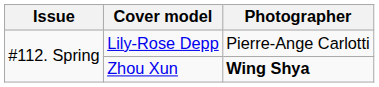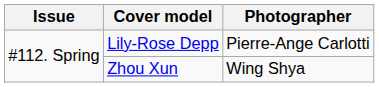Zhou Xun | Photographer: bold -> normal
